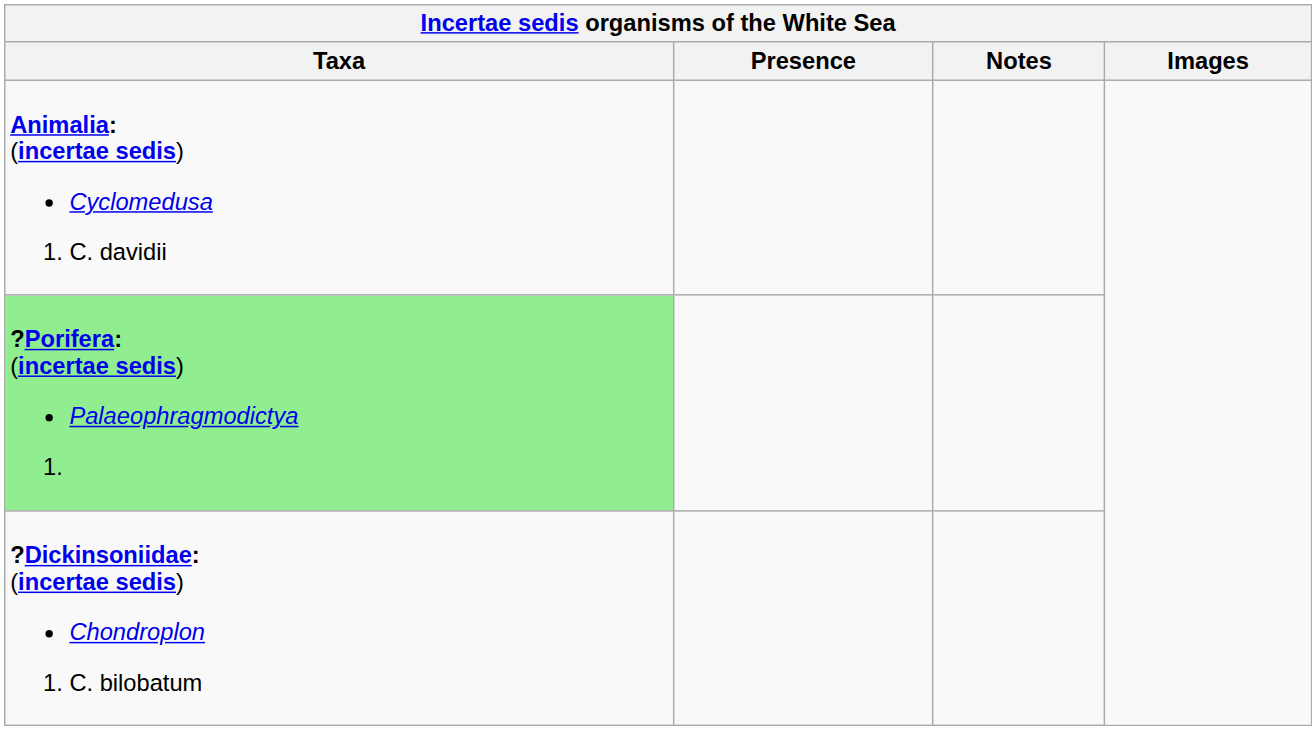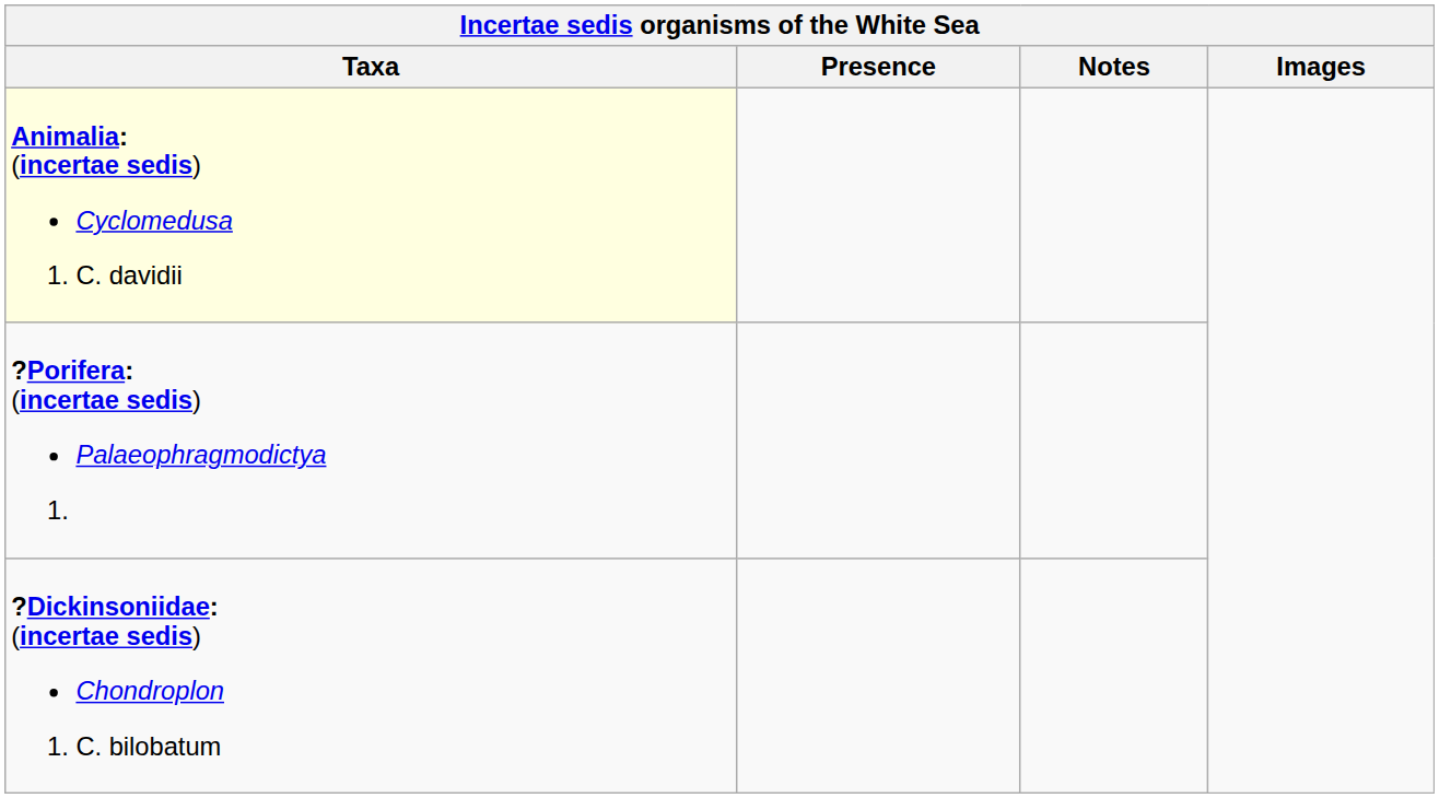Animalia: (incertae sedis) Cyclomedusa C. davidii | Taxa: no background -> lightyellow background
?Porifera: (incertae sedis) Palaeophragmodictya | Taxa: lightgreen background -> no background
